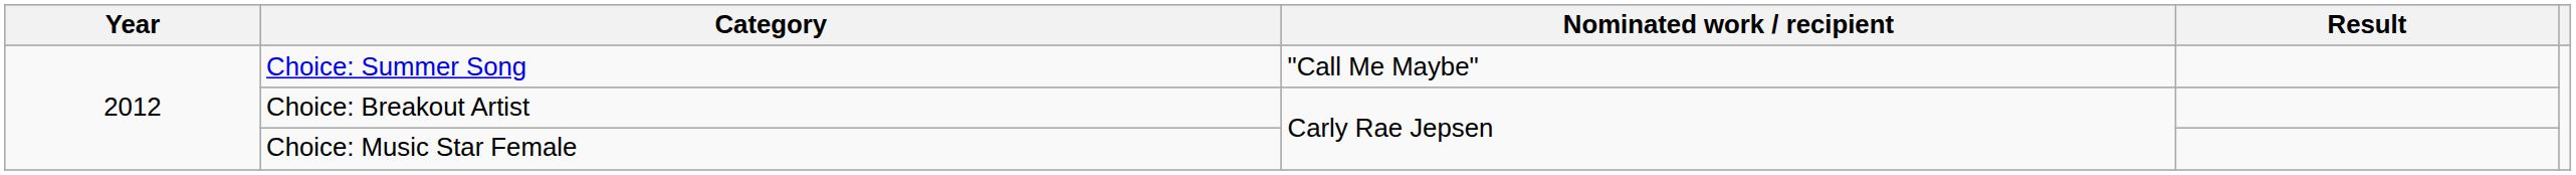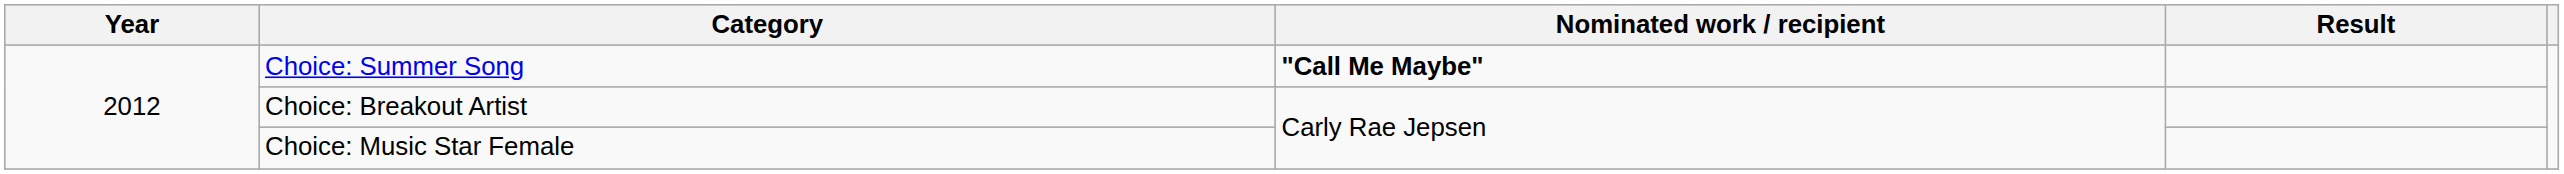Choice: Summer Song | Nominated work / recipient: normal -> bold
